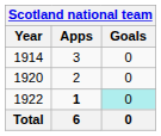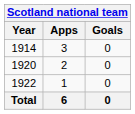1922 | Apps: bold -> normal
1922 | Goals: paleturquoise background -> no background
